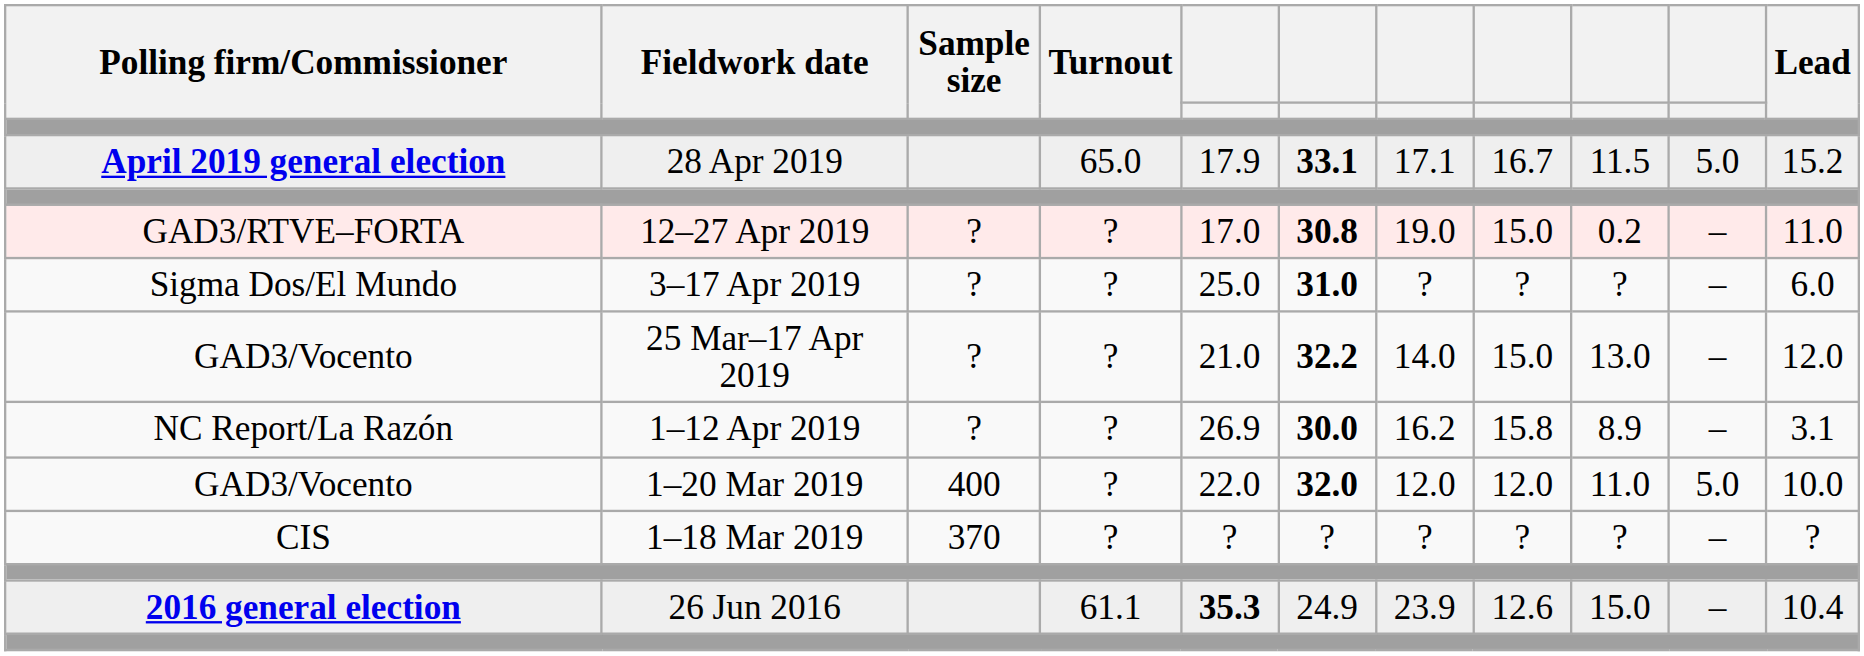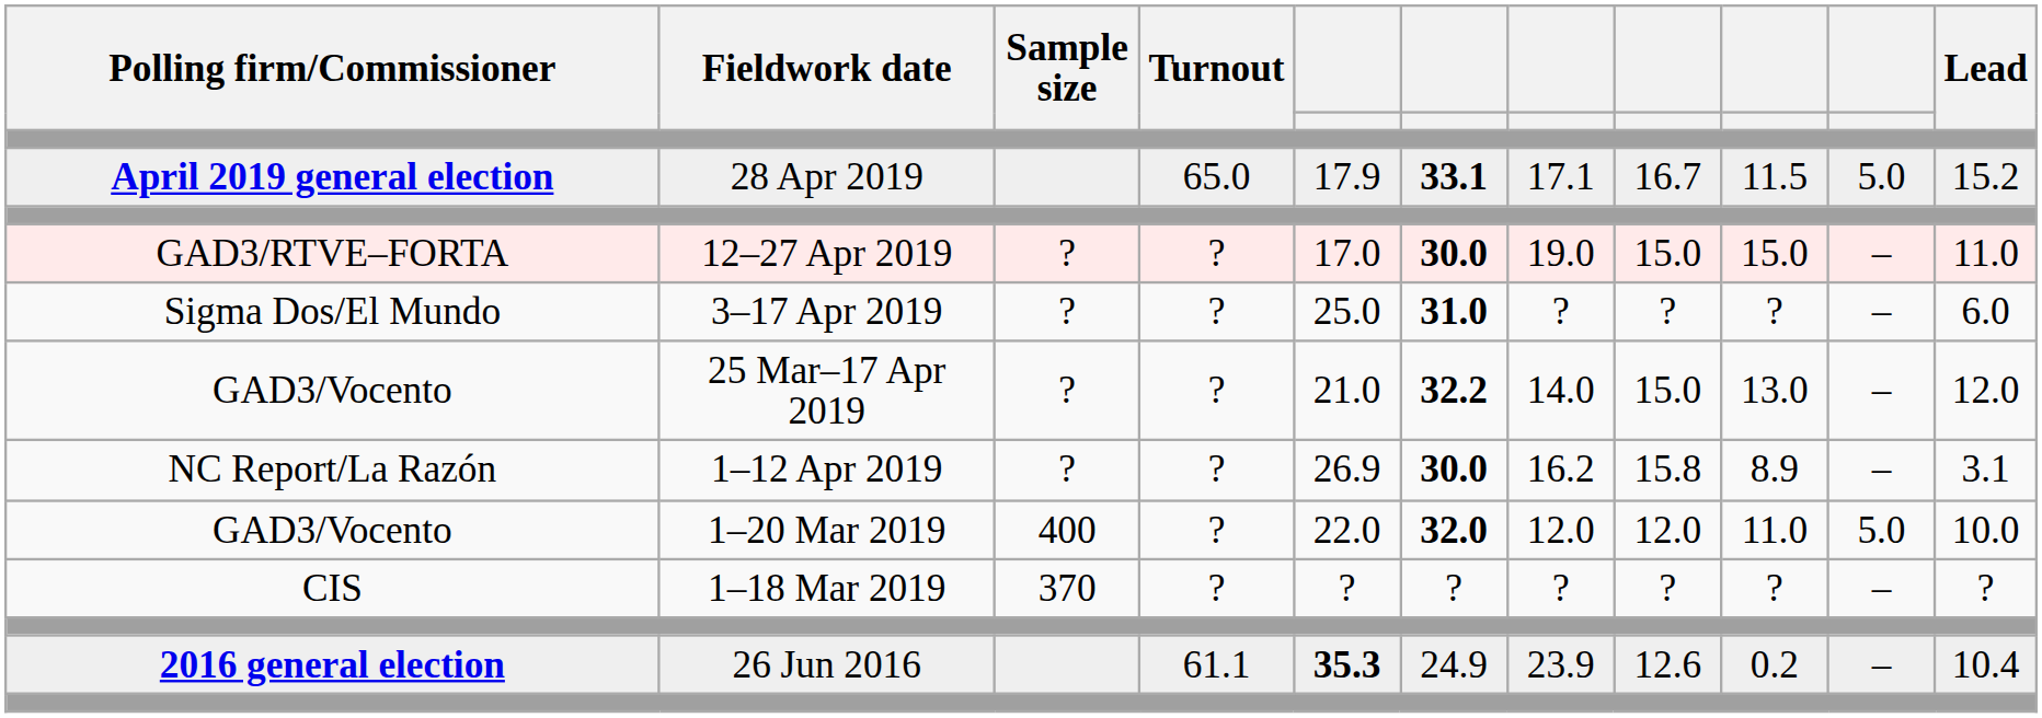12–27 Apr 2019 | column 6: 30.8 -> 30.0
12–27 Apr 2019 | column 9: 0.2 -> 15.0
26 Jun 2016 | column 9: 15.0 -> 0.2
